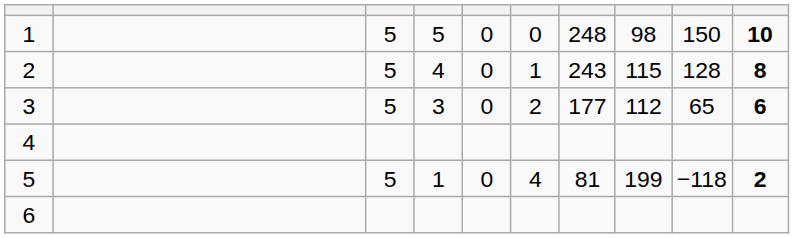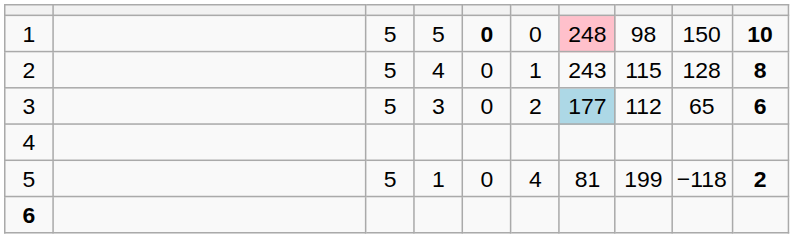row 2 | column 5: normal -> bold
row 2 | column 7: no background -> pink background
row 4 | column 7: no background -> lightblue background
row 7 | column 1: normal -> bold
